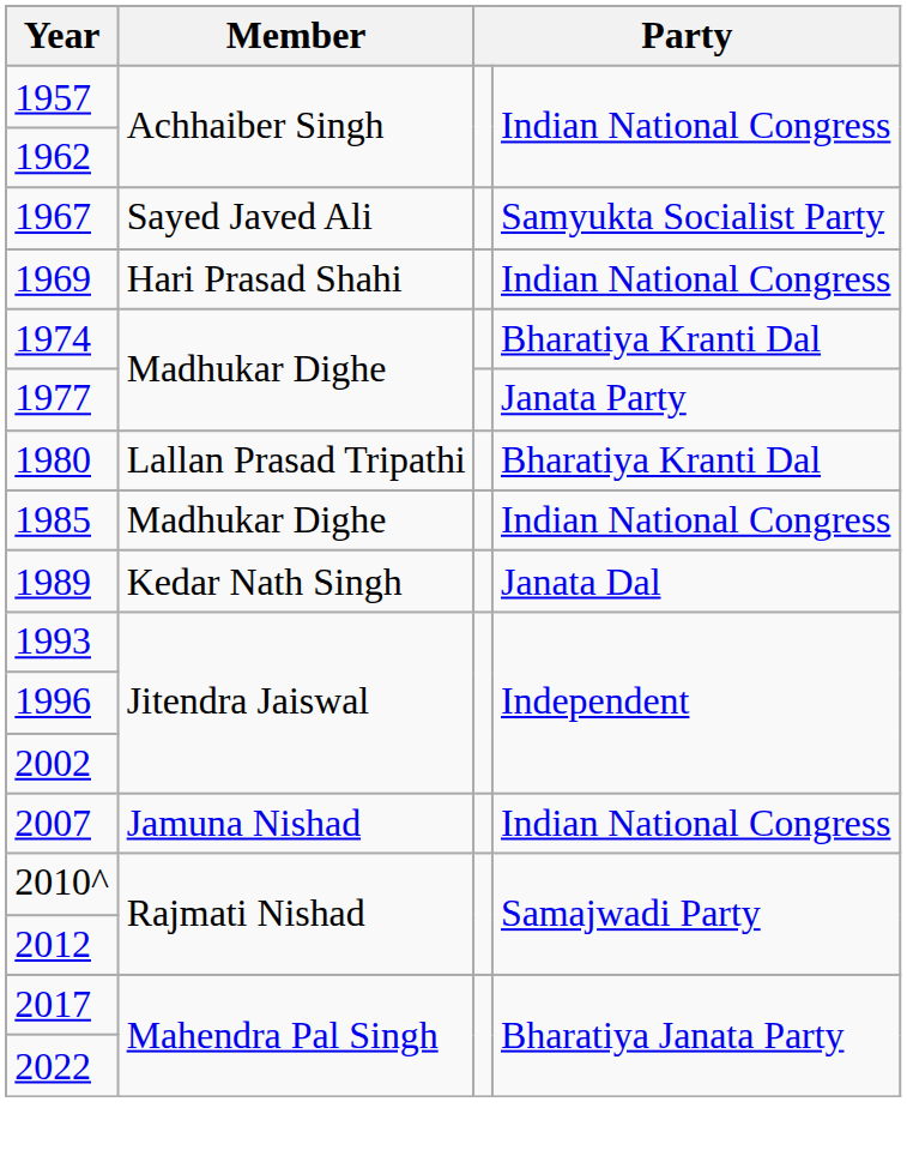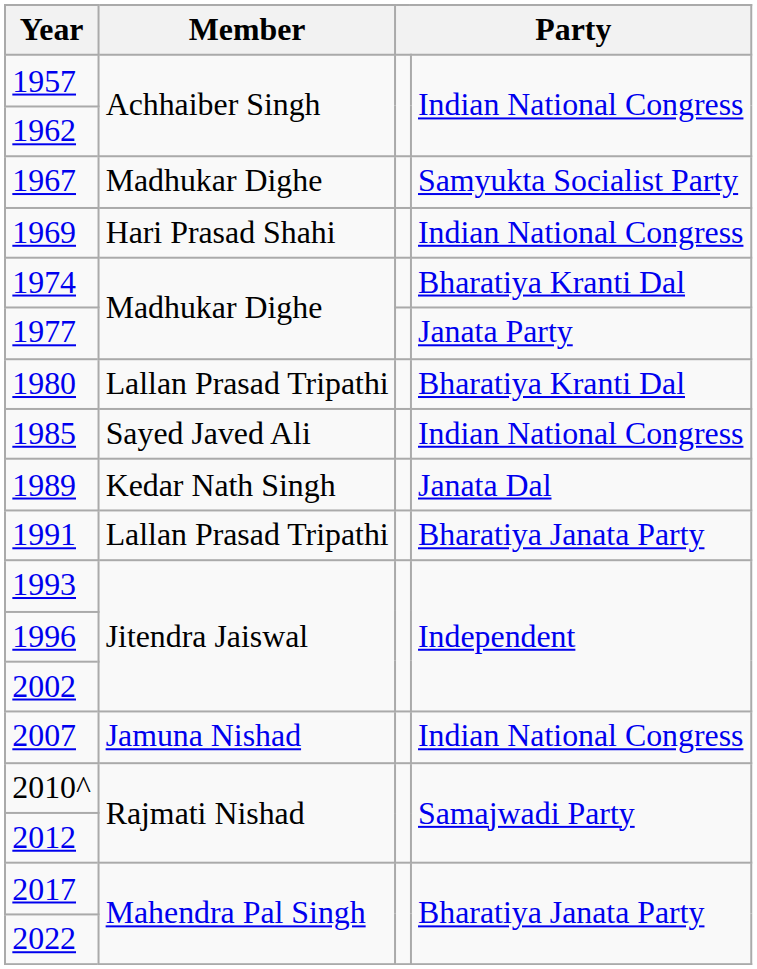1967 | Member: Sayed Javed Ali -> Madhukar Dighe
1985 | Member: Madhukar Dighe -> Sayed Javed Ali
+ row: 1991 | Lallan Prasad Tripathi | Bharatiya Janata Party
